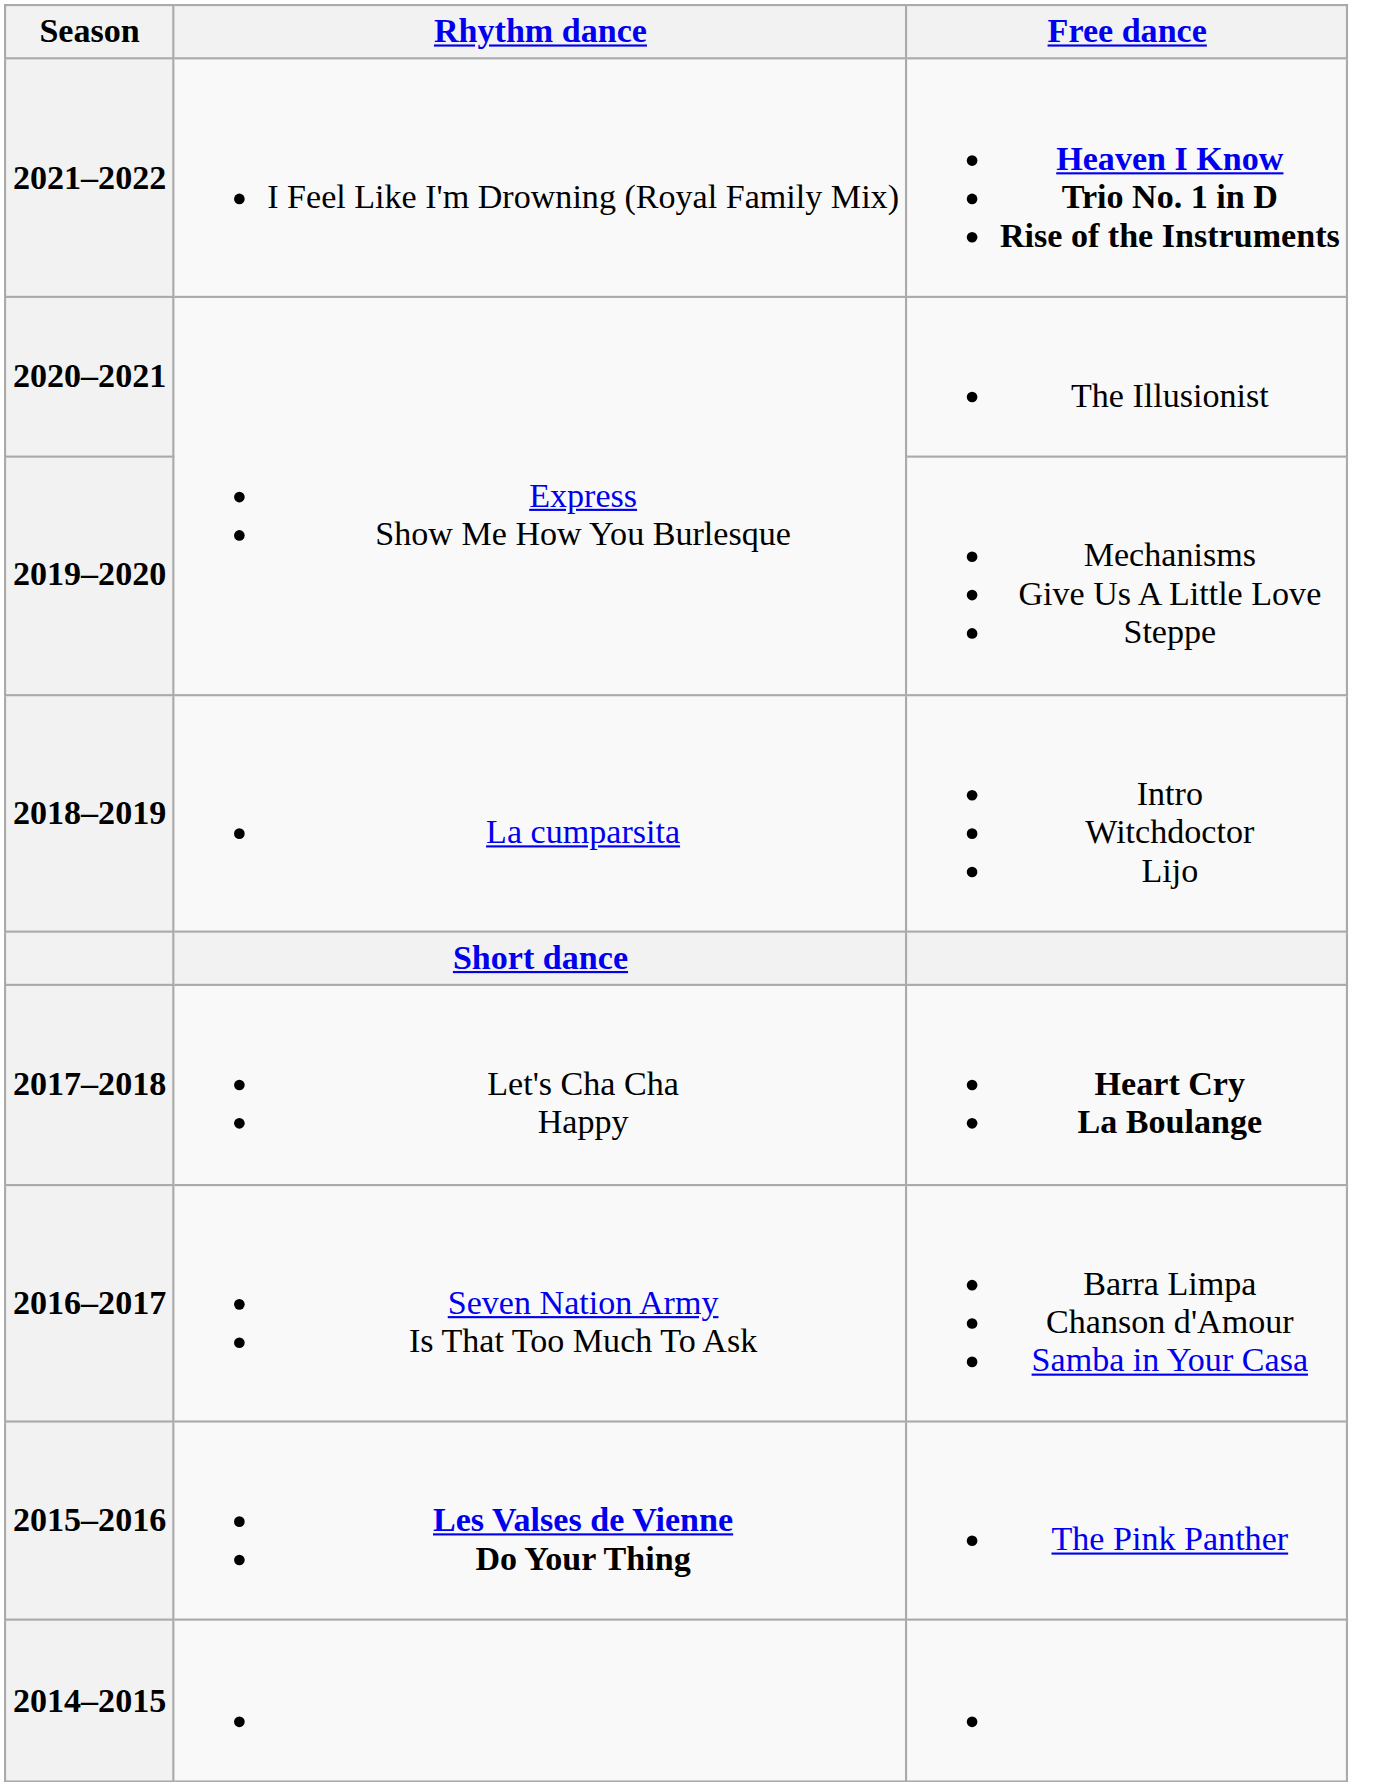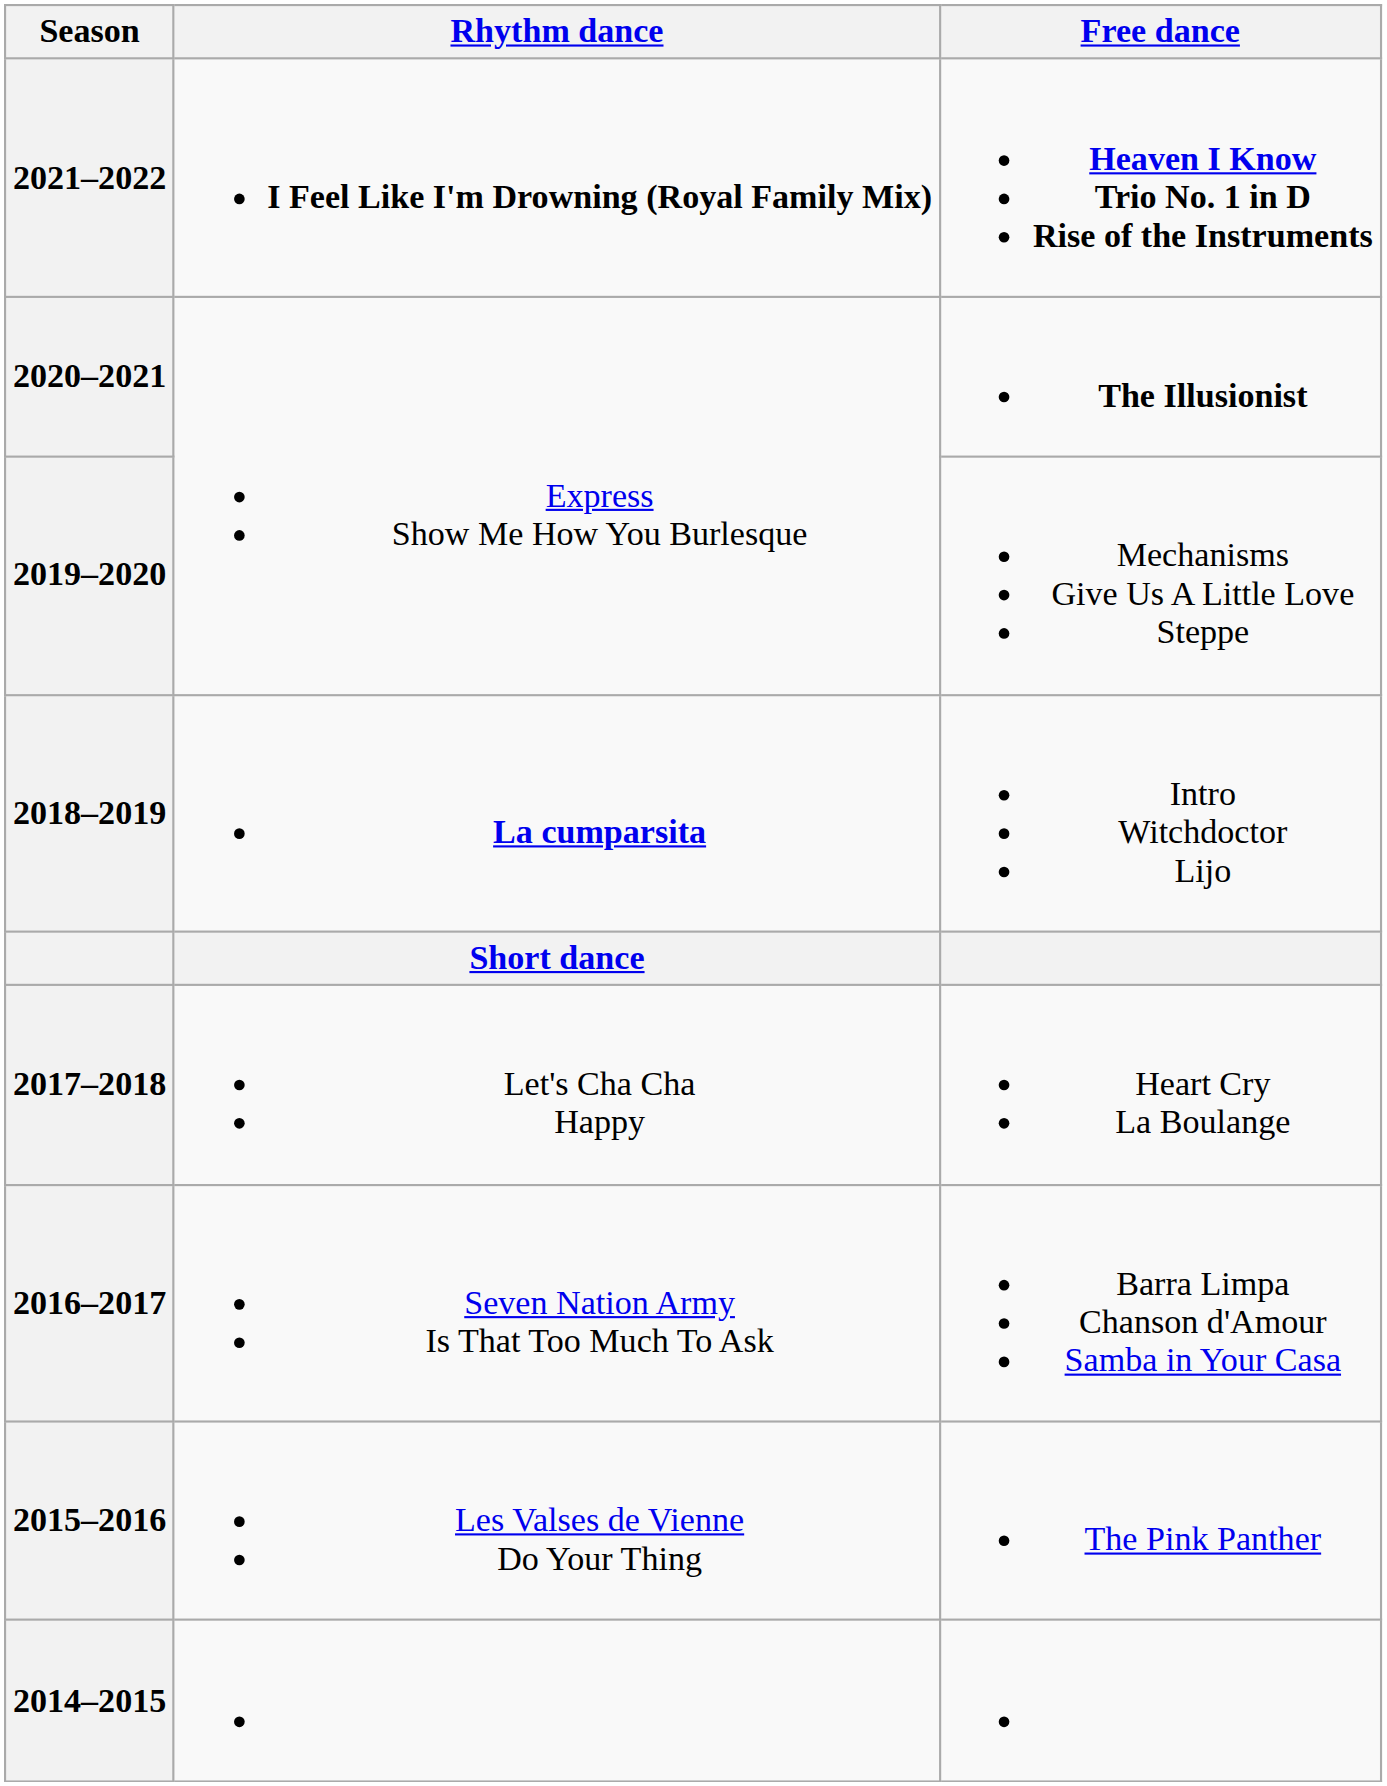2021–2022 | Rhythm dance: normal -> bold
2020–2021 | Free dance: normal -> bold
2018–2019 | Rhythm dance: normal -> bold
2017–2018 | Free dance: bold -> normal
2015–2016 | Rhythm dance: bold -> normal
